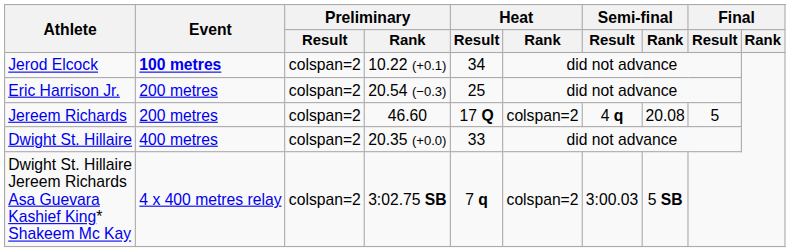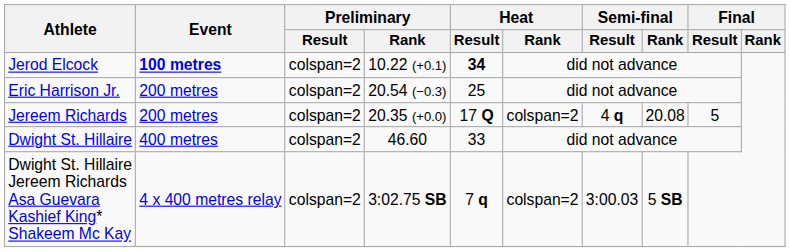Jerod Elcock | Heat / Result: normal -> bold
Jereem Richards | Preliminary / Rank: 46.60 -> 20.35 (+0.0)
Dwight St. Hillaire | Preliminary / Rank: 20.35 (+0.0) -> 46.60
